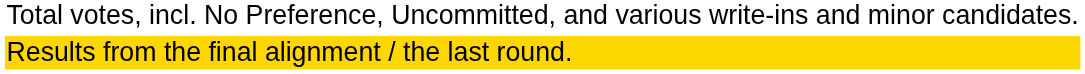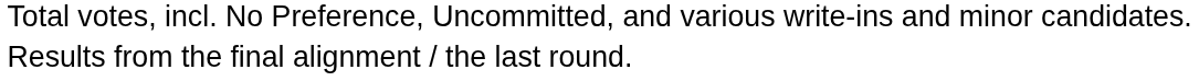row 2 | column 1: gold background -> no background
